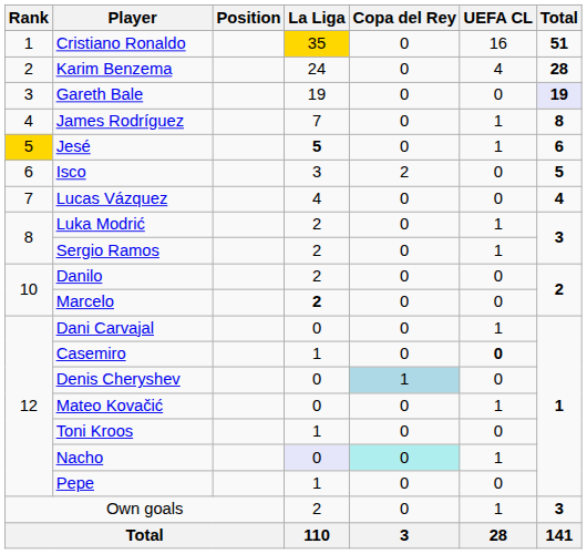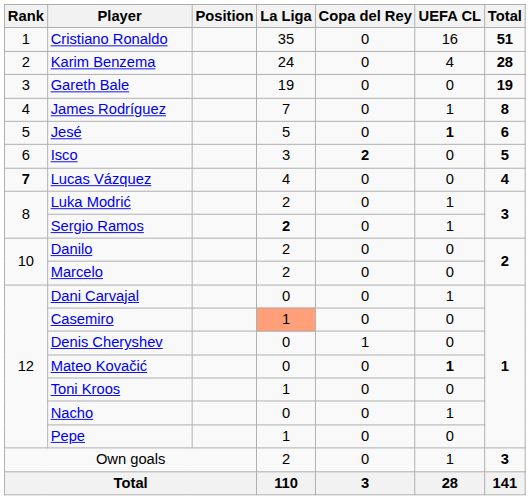Cristiano Ronaldo | La Liga: gold background -> no background
Gareth Bale | Total: lavender background -> no background
Jesé | Rank: gold background -> no background
Jesé | La Liga: bold -> normal
Jesé | UEFA CL: normal -> bold
Isco | Copa del Rey: normal -> bold
Lucas Vázquez | Rank: normal -> bold
Sergio Ramos | La Liga: normal -> bold
Marcelo | La Liga: bold -> normal
Casemiro | La Liga: no background -> lightsalmon background
Casemiro | UEFA CL: bold -> normal
Denis Cheryshev | Copa del Rey: lightblue background -> no background
Mateo Kovačić | UEFA CL: normal -> bold
Nacho | La Liga: lavender background -> no background
Nacho | Copa del Rey: paleturquoise background -> no background
